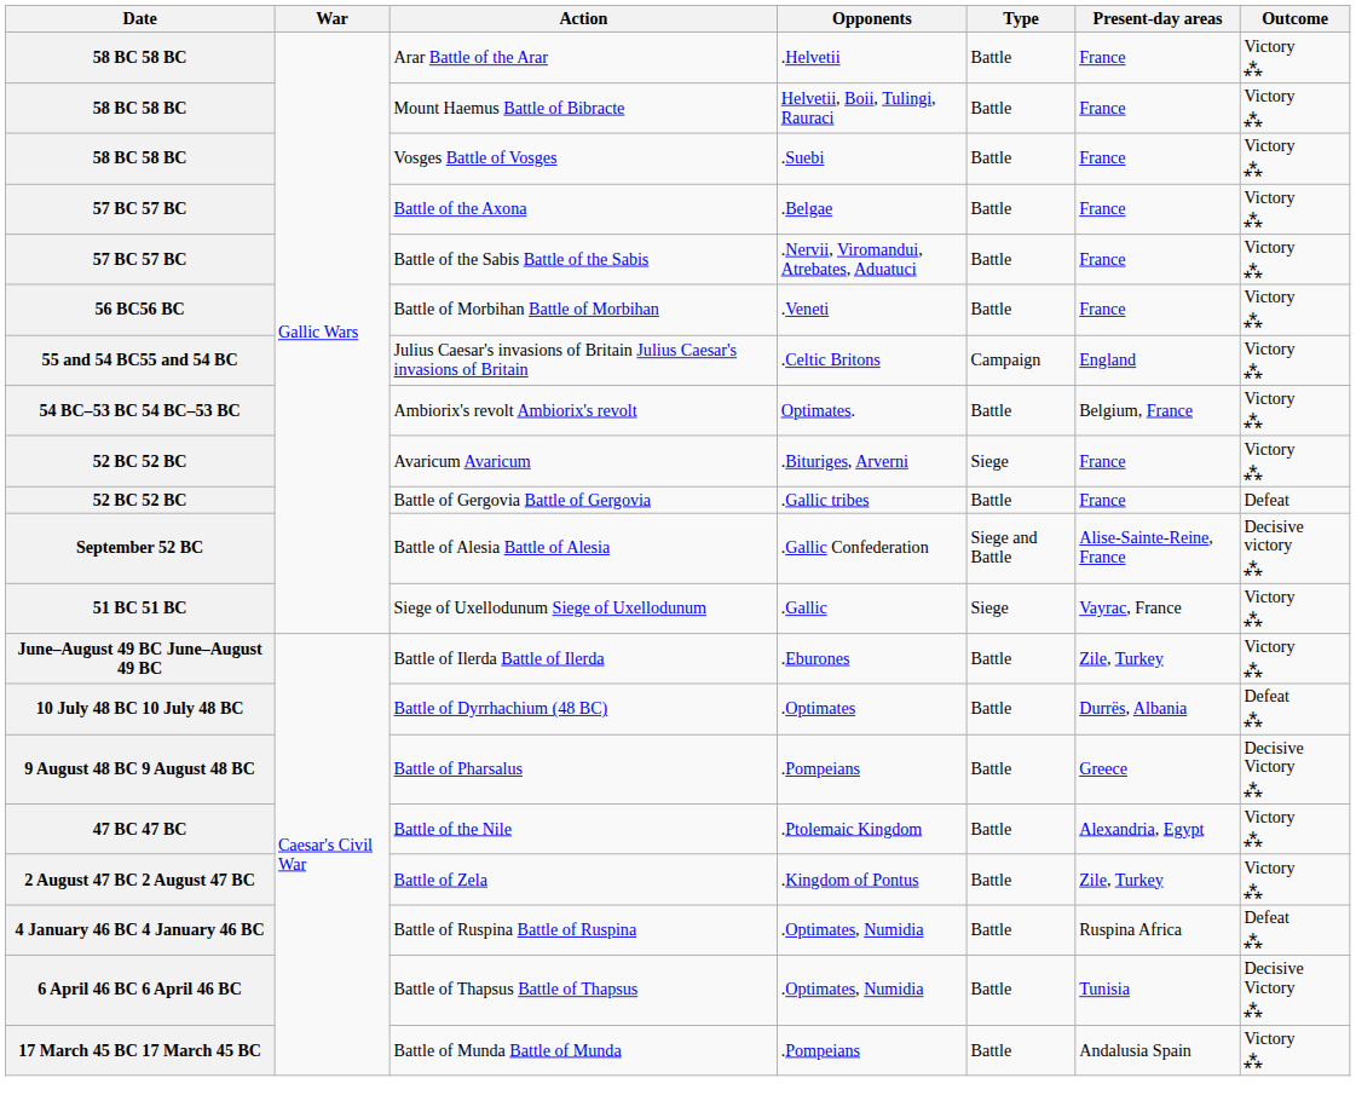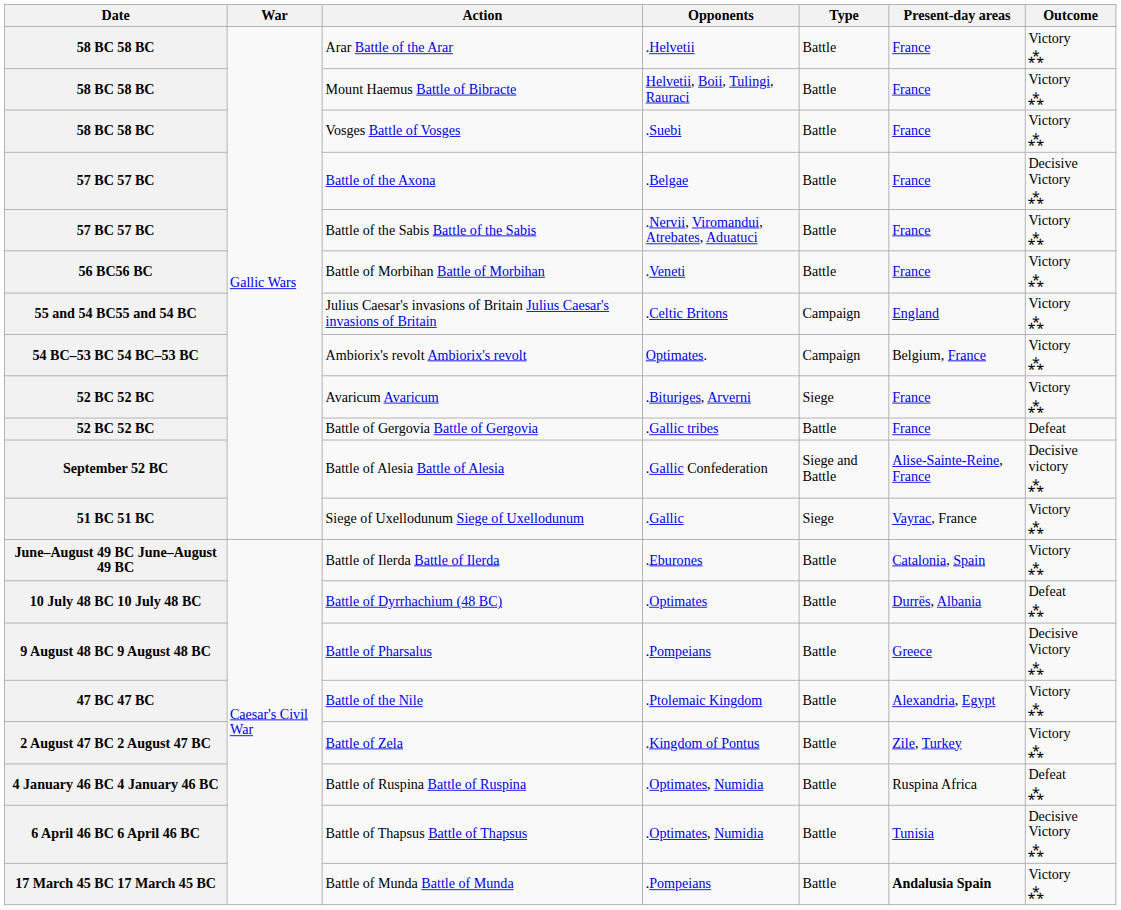Battle of the Axona | Outcome: Victory ⁂ -> Decisive Victory ⁂
Ambiorix's revolt Ambiorix's revolt | Type: Battle -> Campaign
Battle of Ilerda Battle of Ilerda | Present-day areas: Zile, Turkey -> Catalonia, Spain
Battle of Munda Battle of Munda | Present-day areas: normal -> bold
